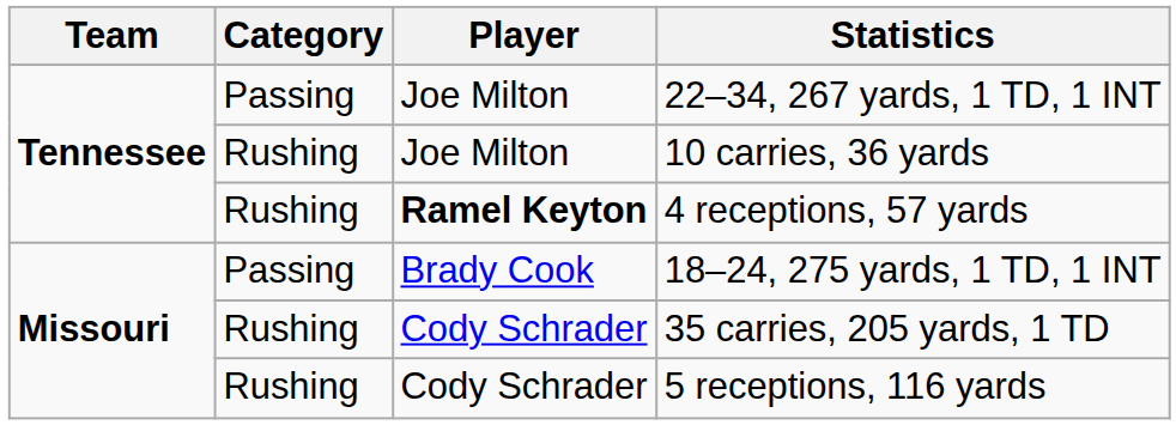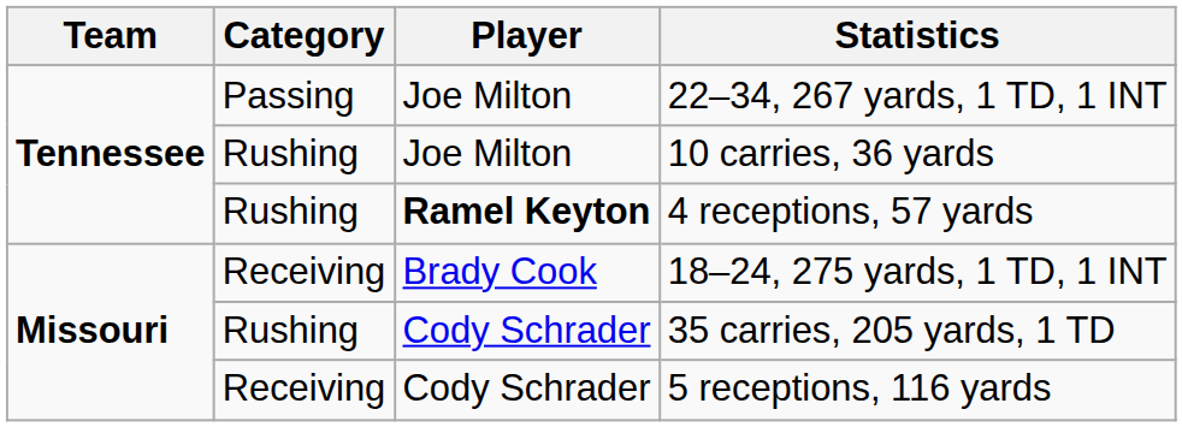18–24, 275 yards, 1 TD, 1 INT | Category: Passing -> Receiving
5 receptions, 116 yards | Category: Rushing -> Receiving
